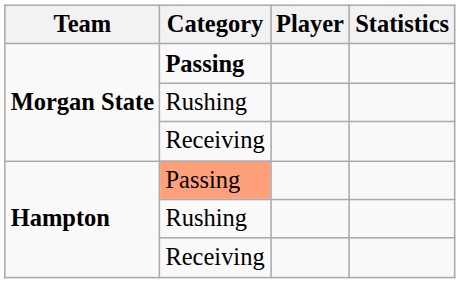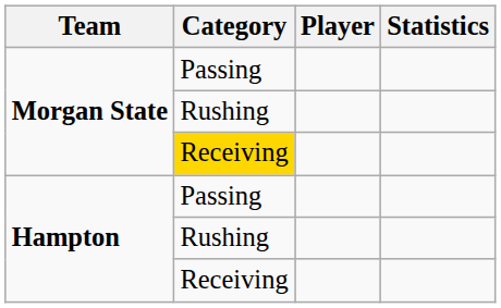Morgan State / Passing | Category: bold -> normal
Morgan State / Receiving | Category: no background -> gold background
Hampton / Passing | Category: lightsalmon background -> no background
